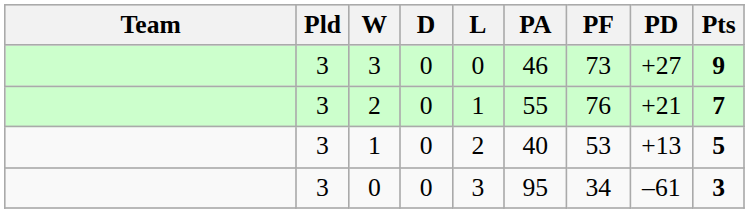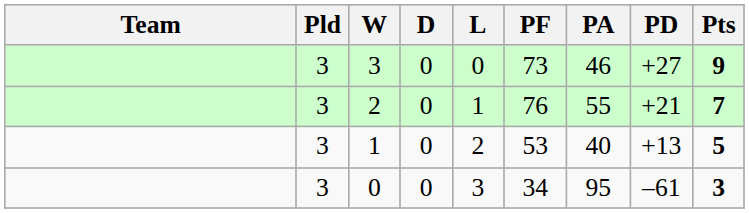columns swapped: PF <-> PA
